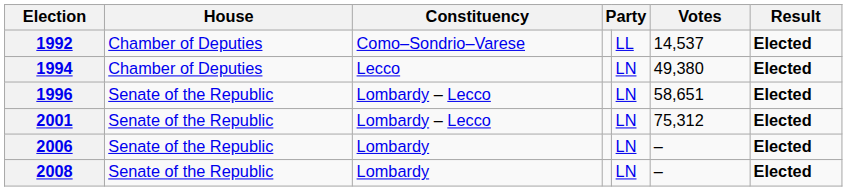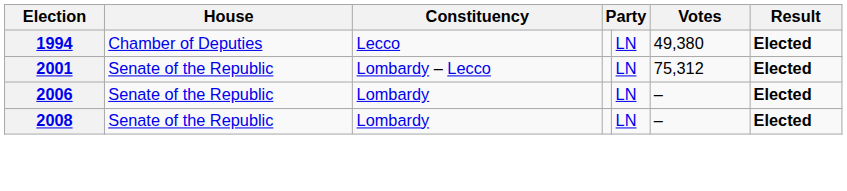- row: 1992 | Chamber of Deputies | Como–Sondrio–Varese | LL | 14,537 | Elected
- row: 1996 | Senate of the Republic | Lombardy – Lecco | LN | 58,651 | Elected
